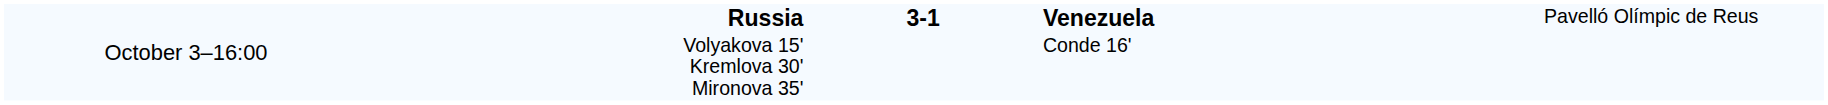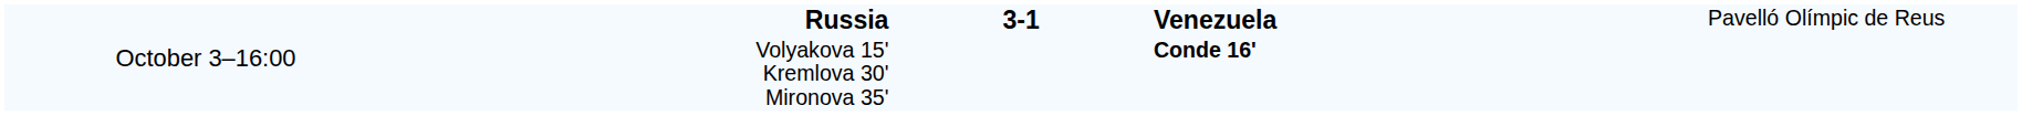Volyakova 15' Kremlova 30' Mironova 35' | column 4: normal -> bold
